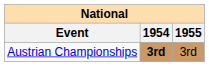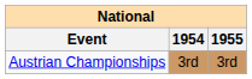Austrian Championships | 1954: bold -> normal
